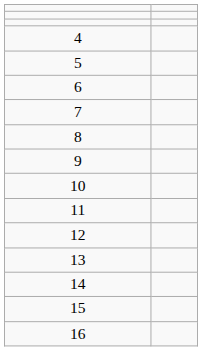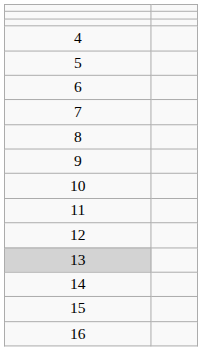row 13 | column 1: no background -> lightgrey background
